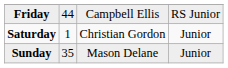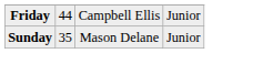Friday | column 4: RS Junior -> Junior
- row: Saturday | 1 | Christian Gordon | Junior
